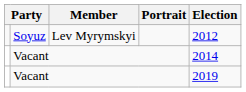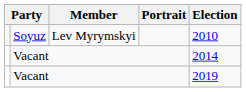Soyuz | Election: 2012 -> 2010
